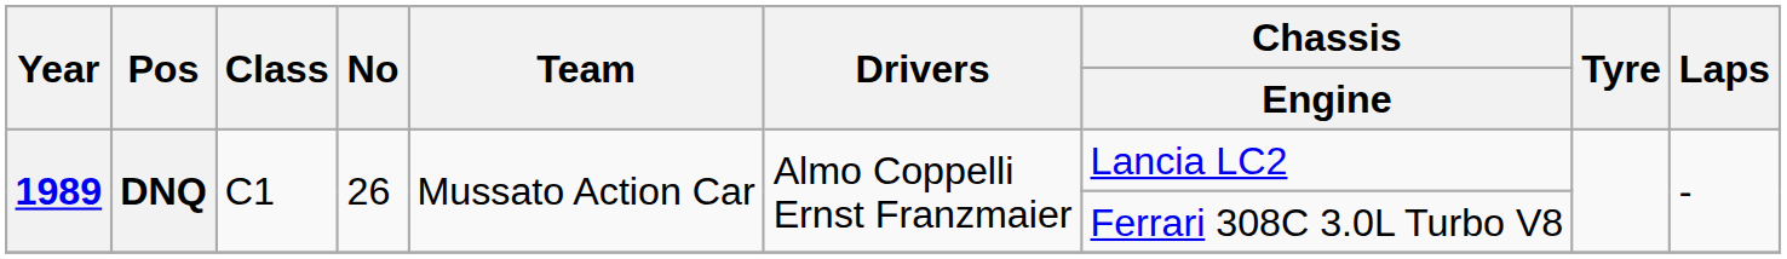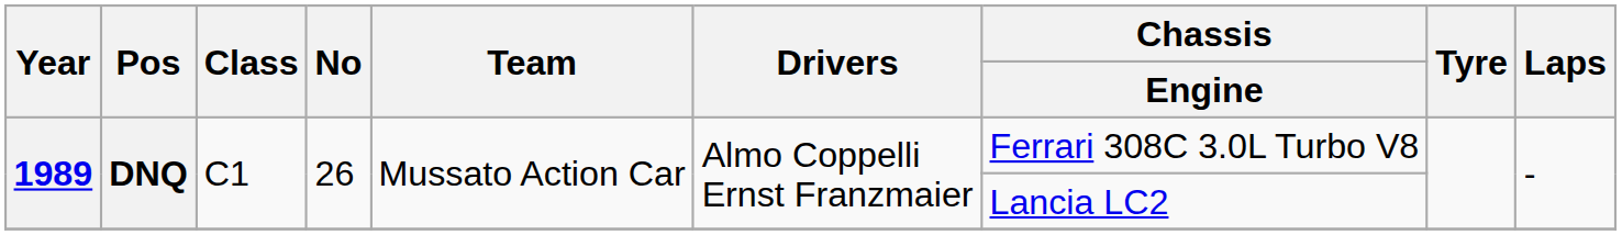row 3 | Chassis / Engine: Lancia LC2 -> Ferrari 308C 3.0L Turbo V8
row 4 | Chassis / Engine: Ferrari 308C 3.0L Turbo V8 -> Lancia LC2
